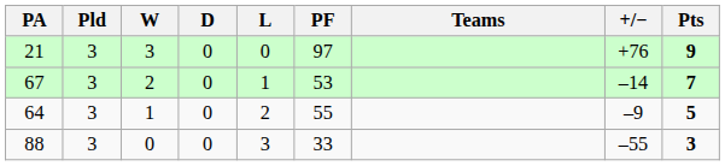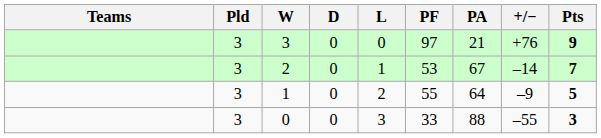columns swapped: Teams <-> PA
